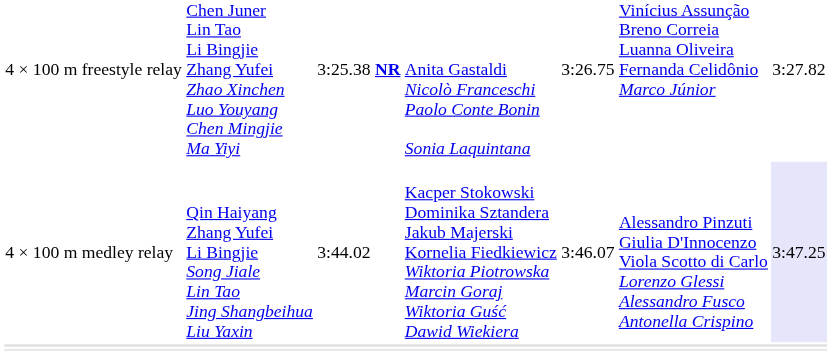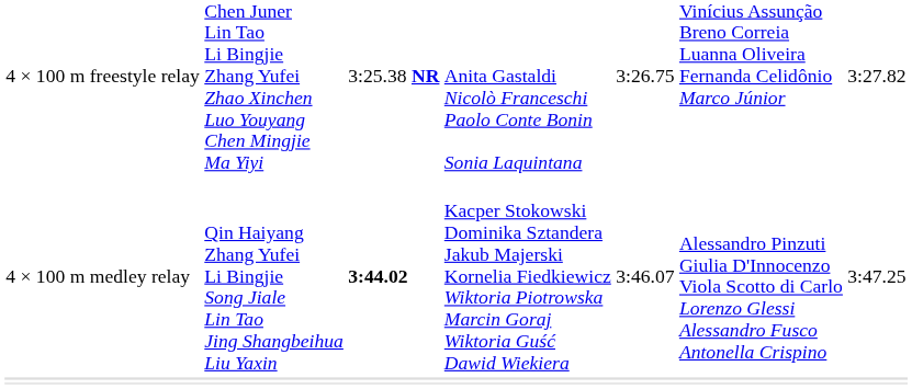4 × 100 m medley relay | column 3: normal -> bold
4 × 100 m medley relay | column 7: lavender background -> no background
